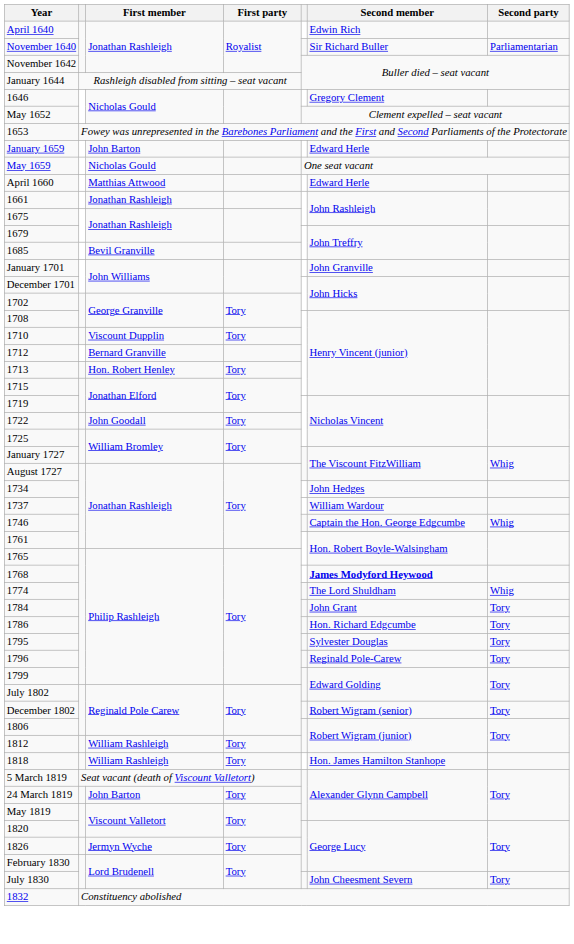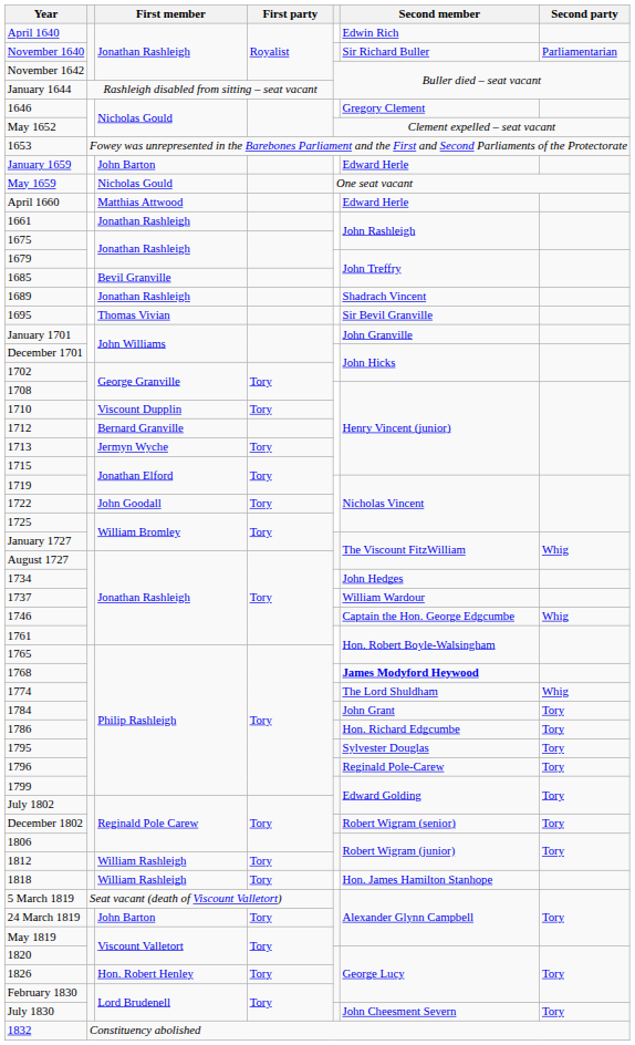+ row: 1689 | Jonathan Rashleigh | Shadrach Vincent
+ row: 1695 | Thomas Vivian | Sir Bevil Granville
1713 | First member: Hon. Robert Henley -> Jermyn Wyche
1826 | First member: Jermyn Wyche -> Hon. Robert Henley
